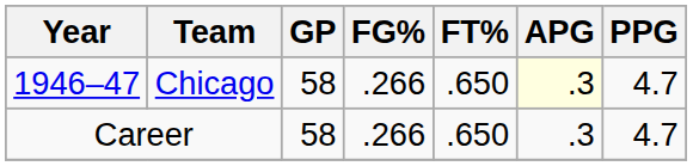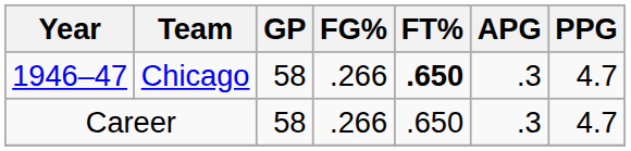1946–47 | FT%: normal -> bold
1946–47 | APG: lightyellow background -> no background
